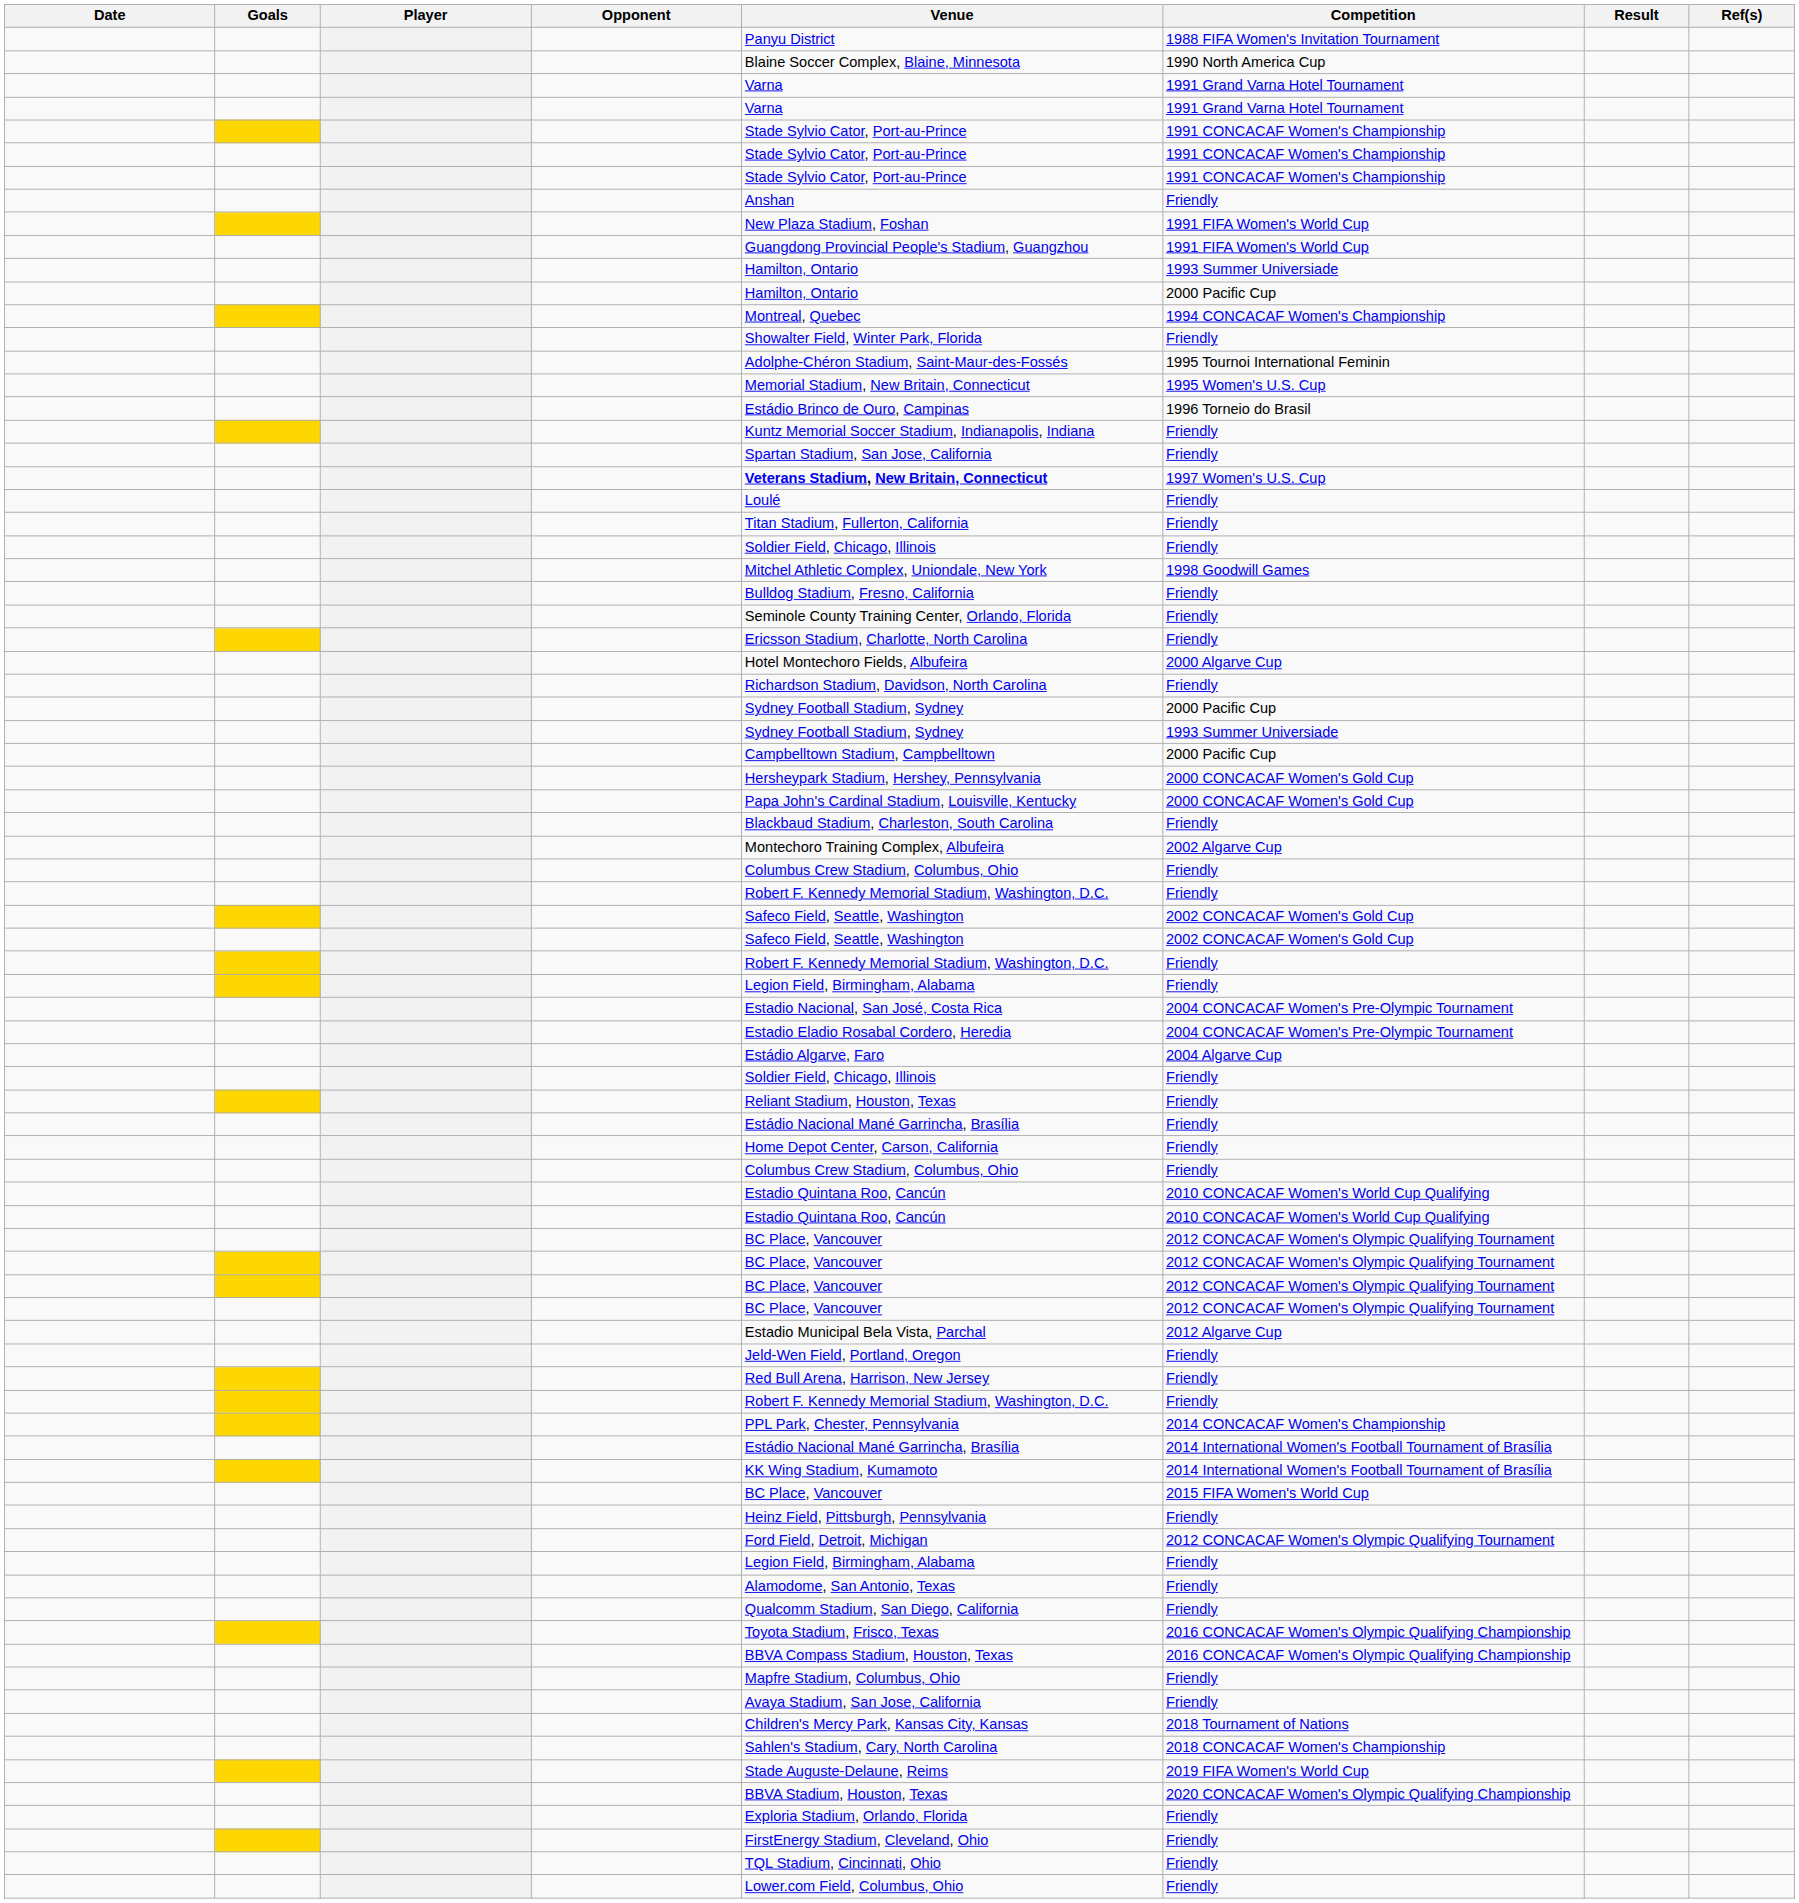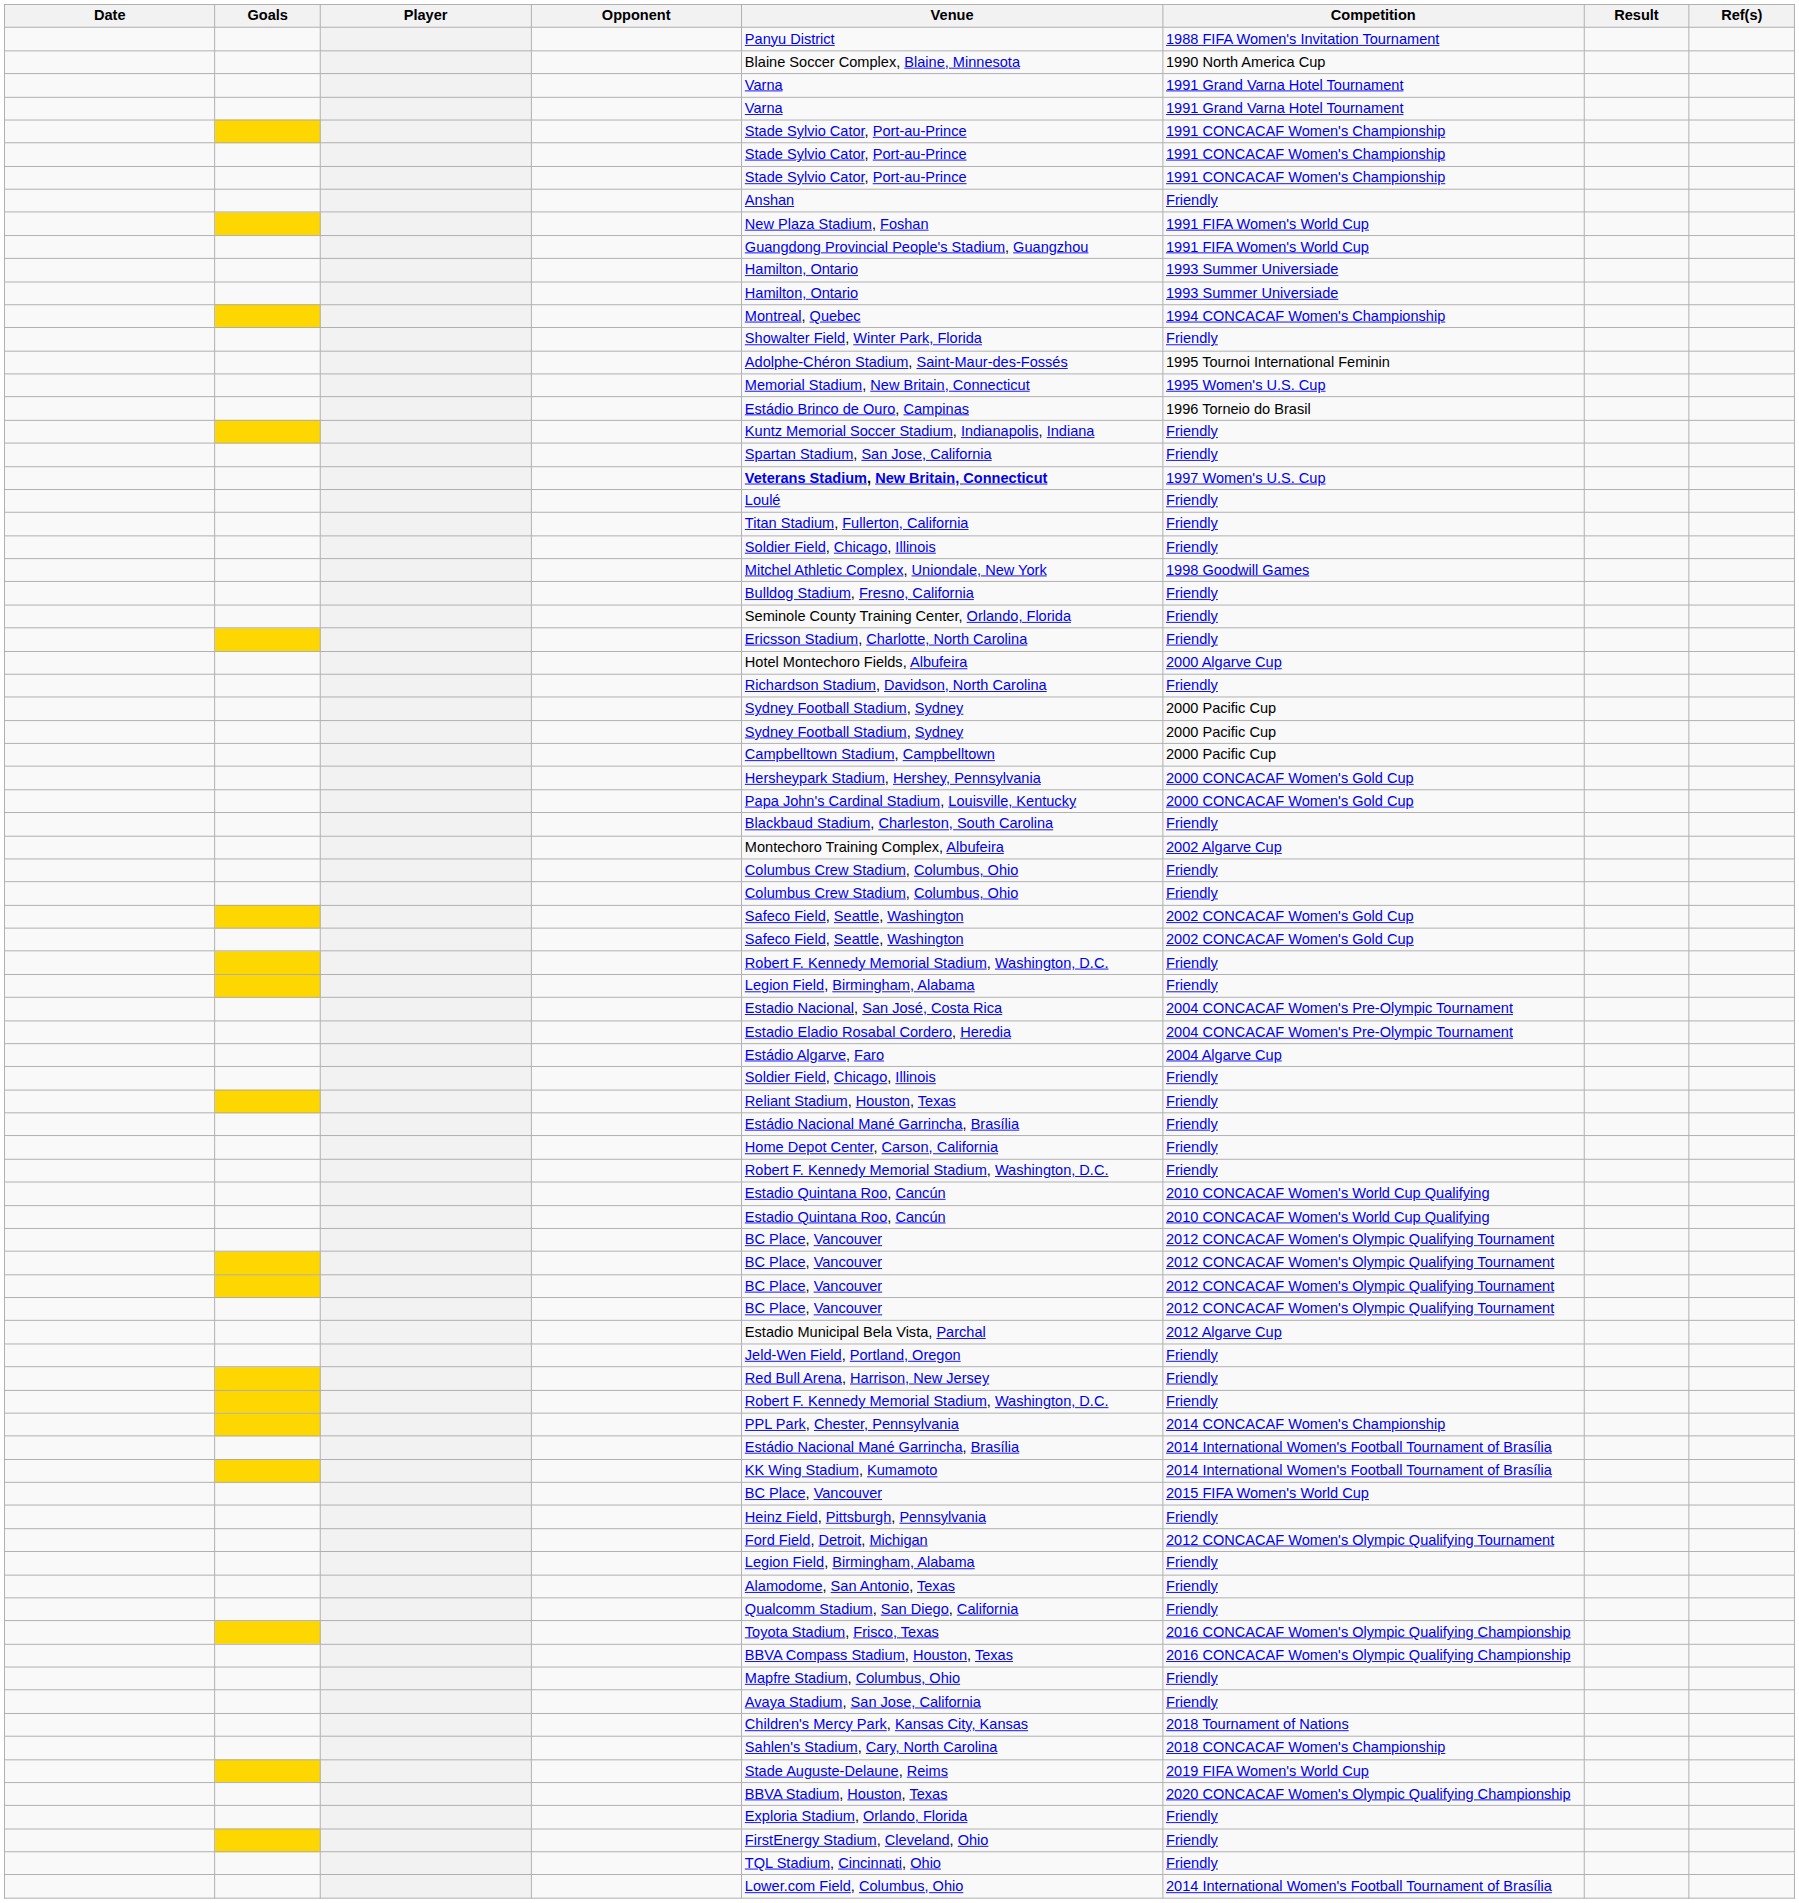row 13 | Competition: 2000 Pacific Cup -> 1993 Summer Universiade
row 32 | Competition: 1993 Summer Universiade -> 2000 Pacific Cup
row 39 | Venue: Robert F. Kennedy Memorial Stadium, Washington, D.C. -> Columbus Crew Stadium, Columbus, Ohio
row 51 | Venue: Columbus Crew Stadium, Columbus, Ohio -> Robert F. Kennedy Memorial Stadium, Washington, D.C.
row 82 | Competition: Friendly -> 2014 International Women's Football Tournament of Brasília
